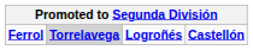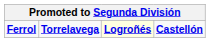Ferrol | column 2: lightgrey background -> no background
Ferrol | column 3: no background -> lightyellow background
